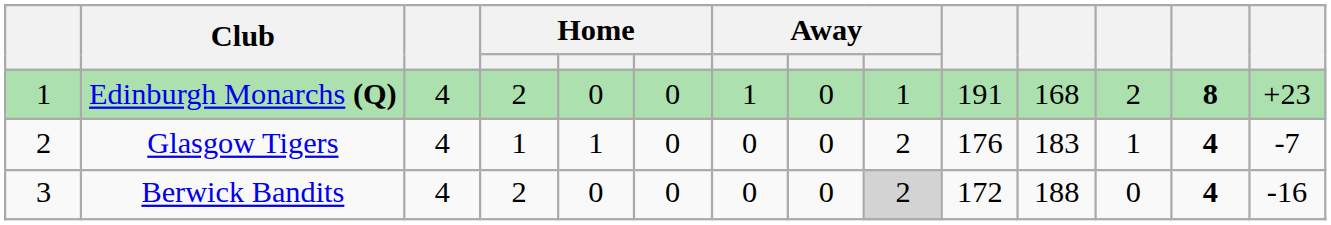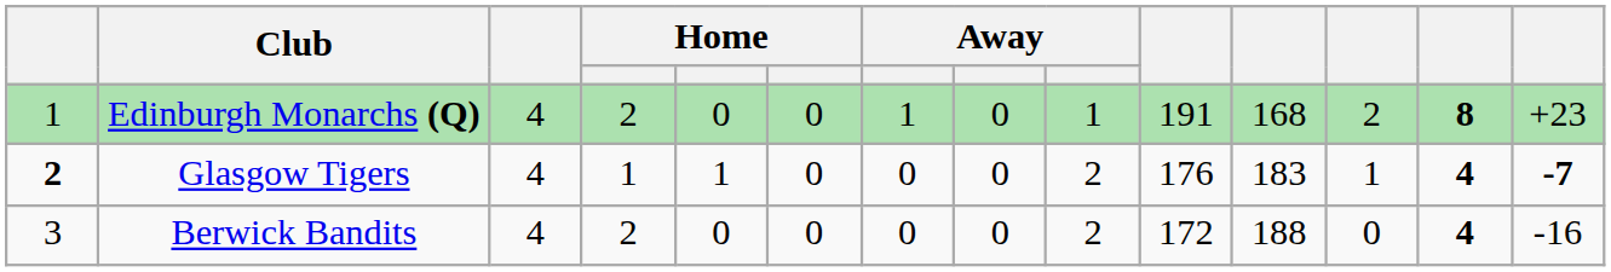Glasgow Tigers | column 1: normal -> bold
Glasgow Tigers | column 14: normal -> bold
Berwick Bandits | column 9: lightgrey background -> no background
